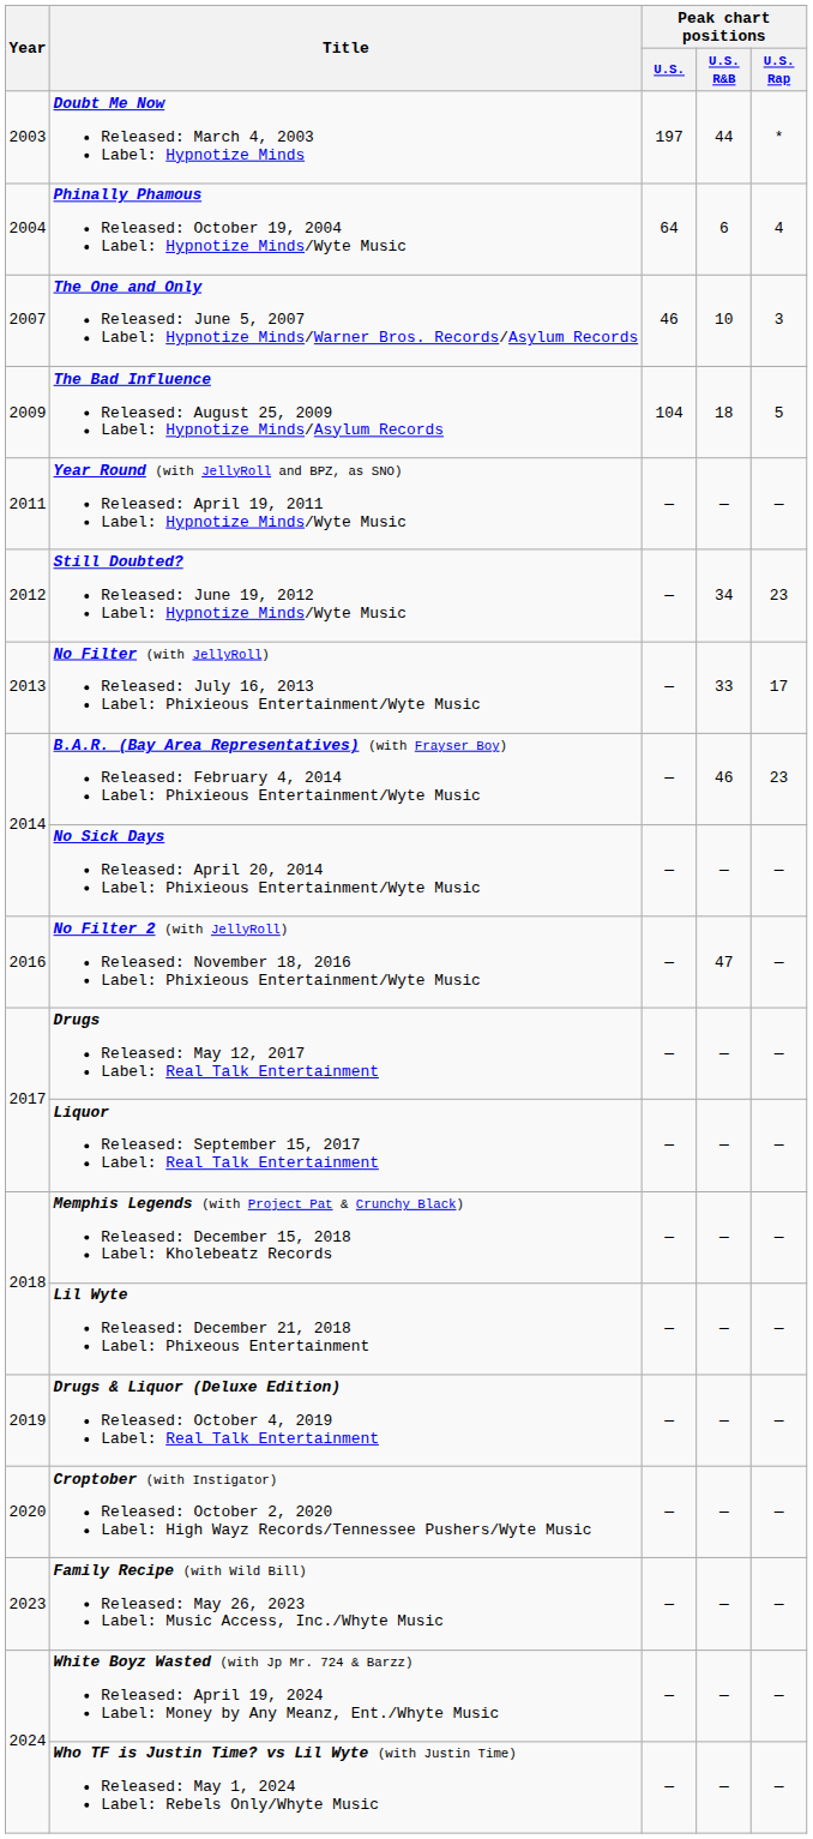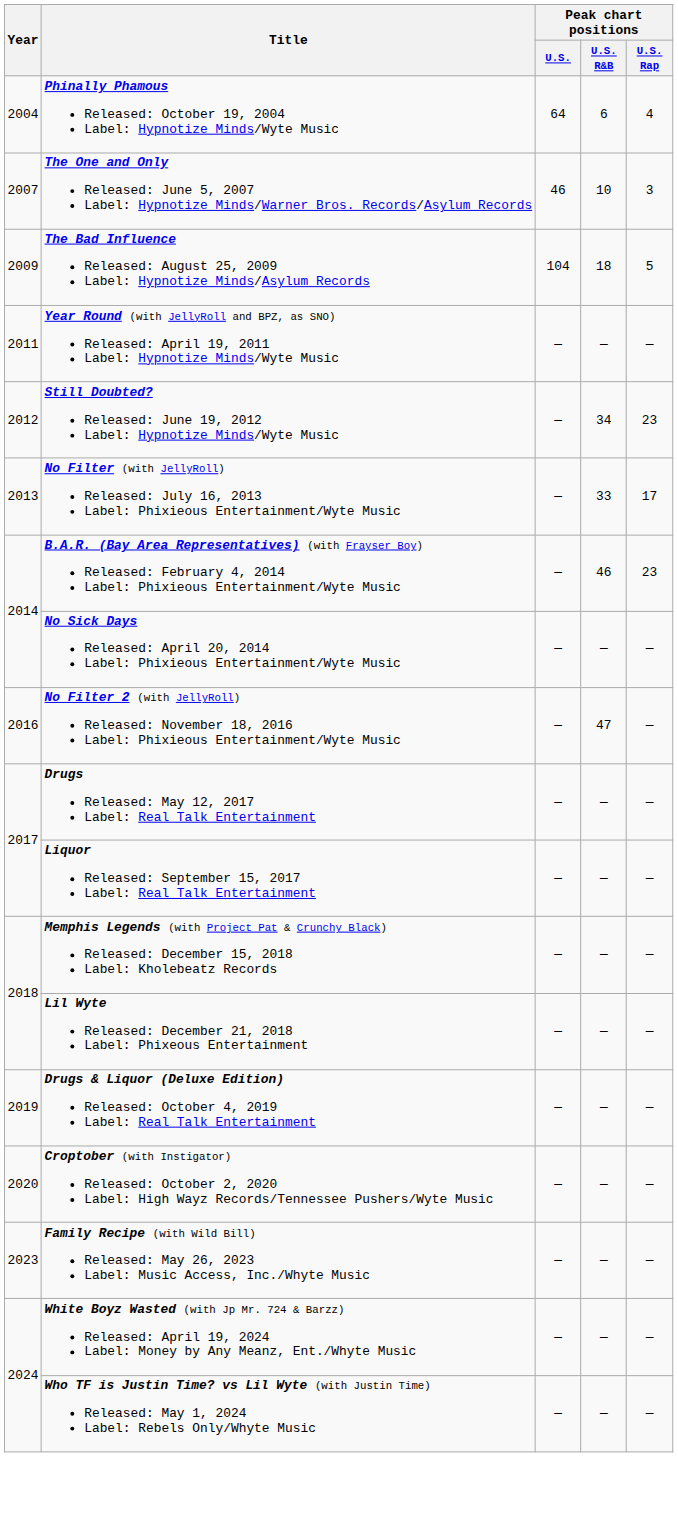- row: 2003 | Doubt Me Now Released: March 4, 2003 Label: Hypnotize Minds | 197 | 44 | *
